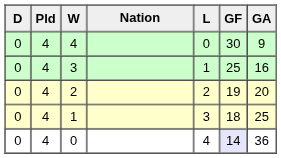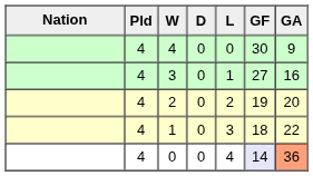columns swapped: Nation <-> D
row 3 | GF: 25 -> 27
row 5 | GA: 25 -> 22
row 6 | GA: no background -> lightsalmon background
